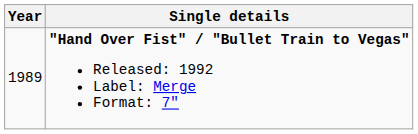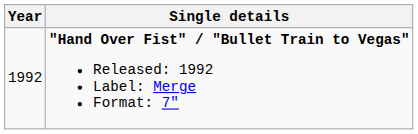row 2 | Year: 1989 -> 1992
